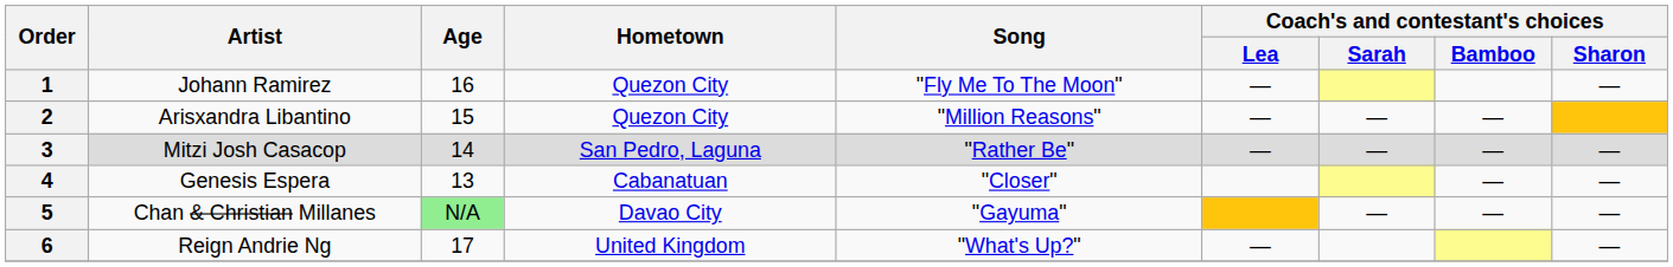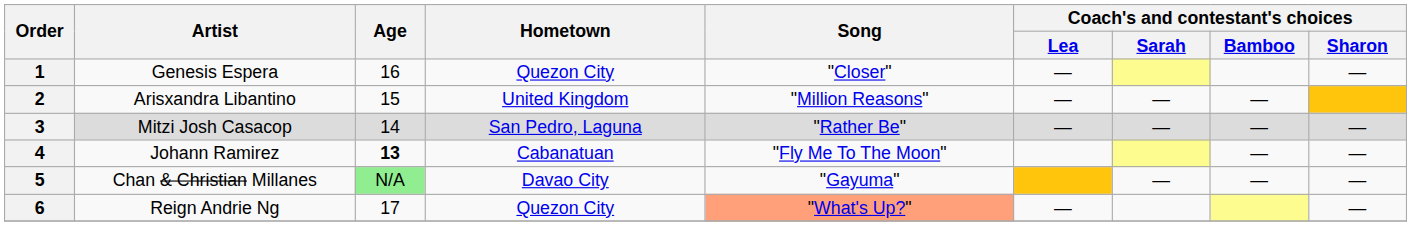1 | Artist: Johann Ramirez -> Genesis Espera
1 | Song: "Fly Me To The Moon" -> "Closer"
2 | Hometown: Quezon City -> United Kingdom
4 | Artist: Genesis Espera -> Johann Ramirez
4 | Age: normal -> bold
4 | Song: "Closer" -> "Fly Me To The Moon"
6 | Hometown: United Kingdom -> Quezon City
6 | Song: no background -> lightsalmon background
